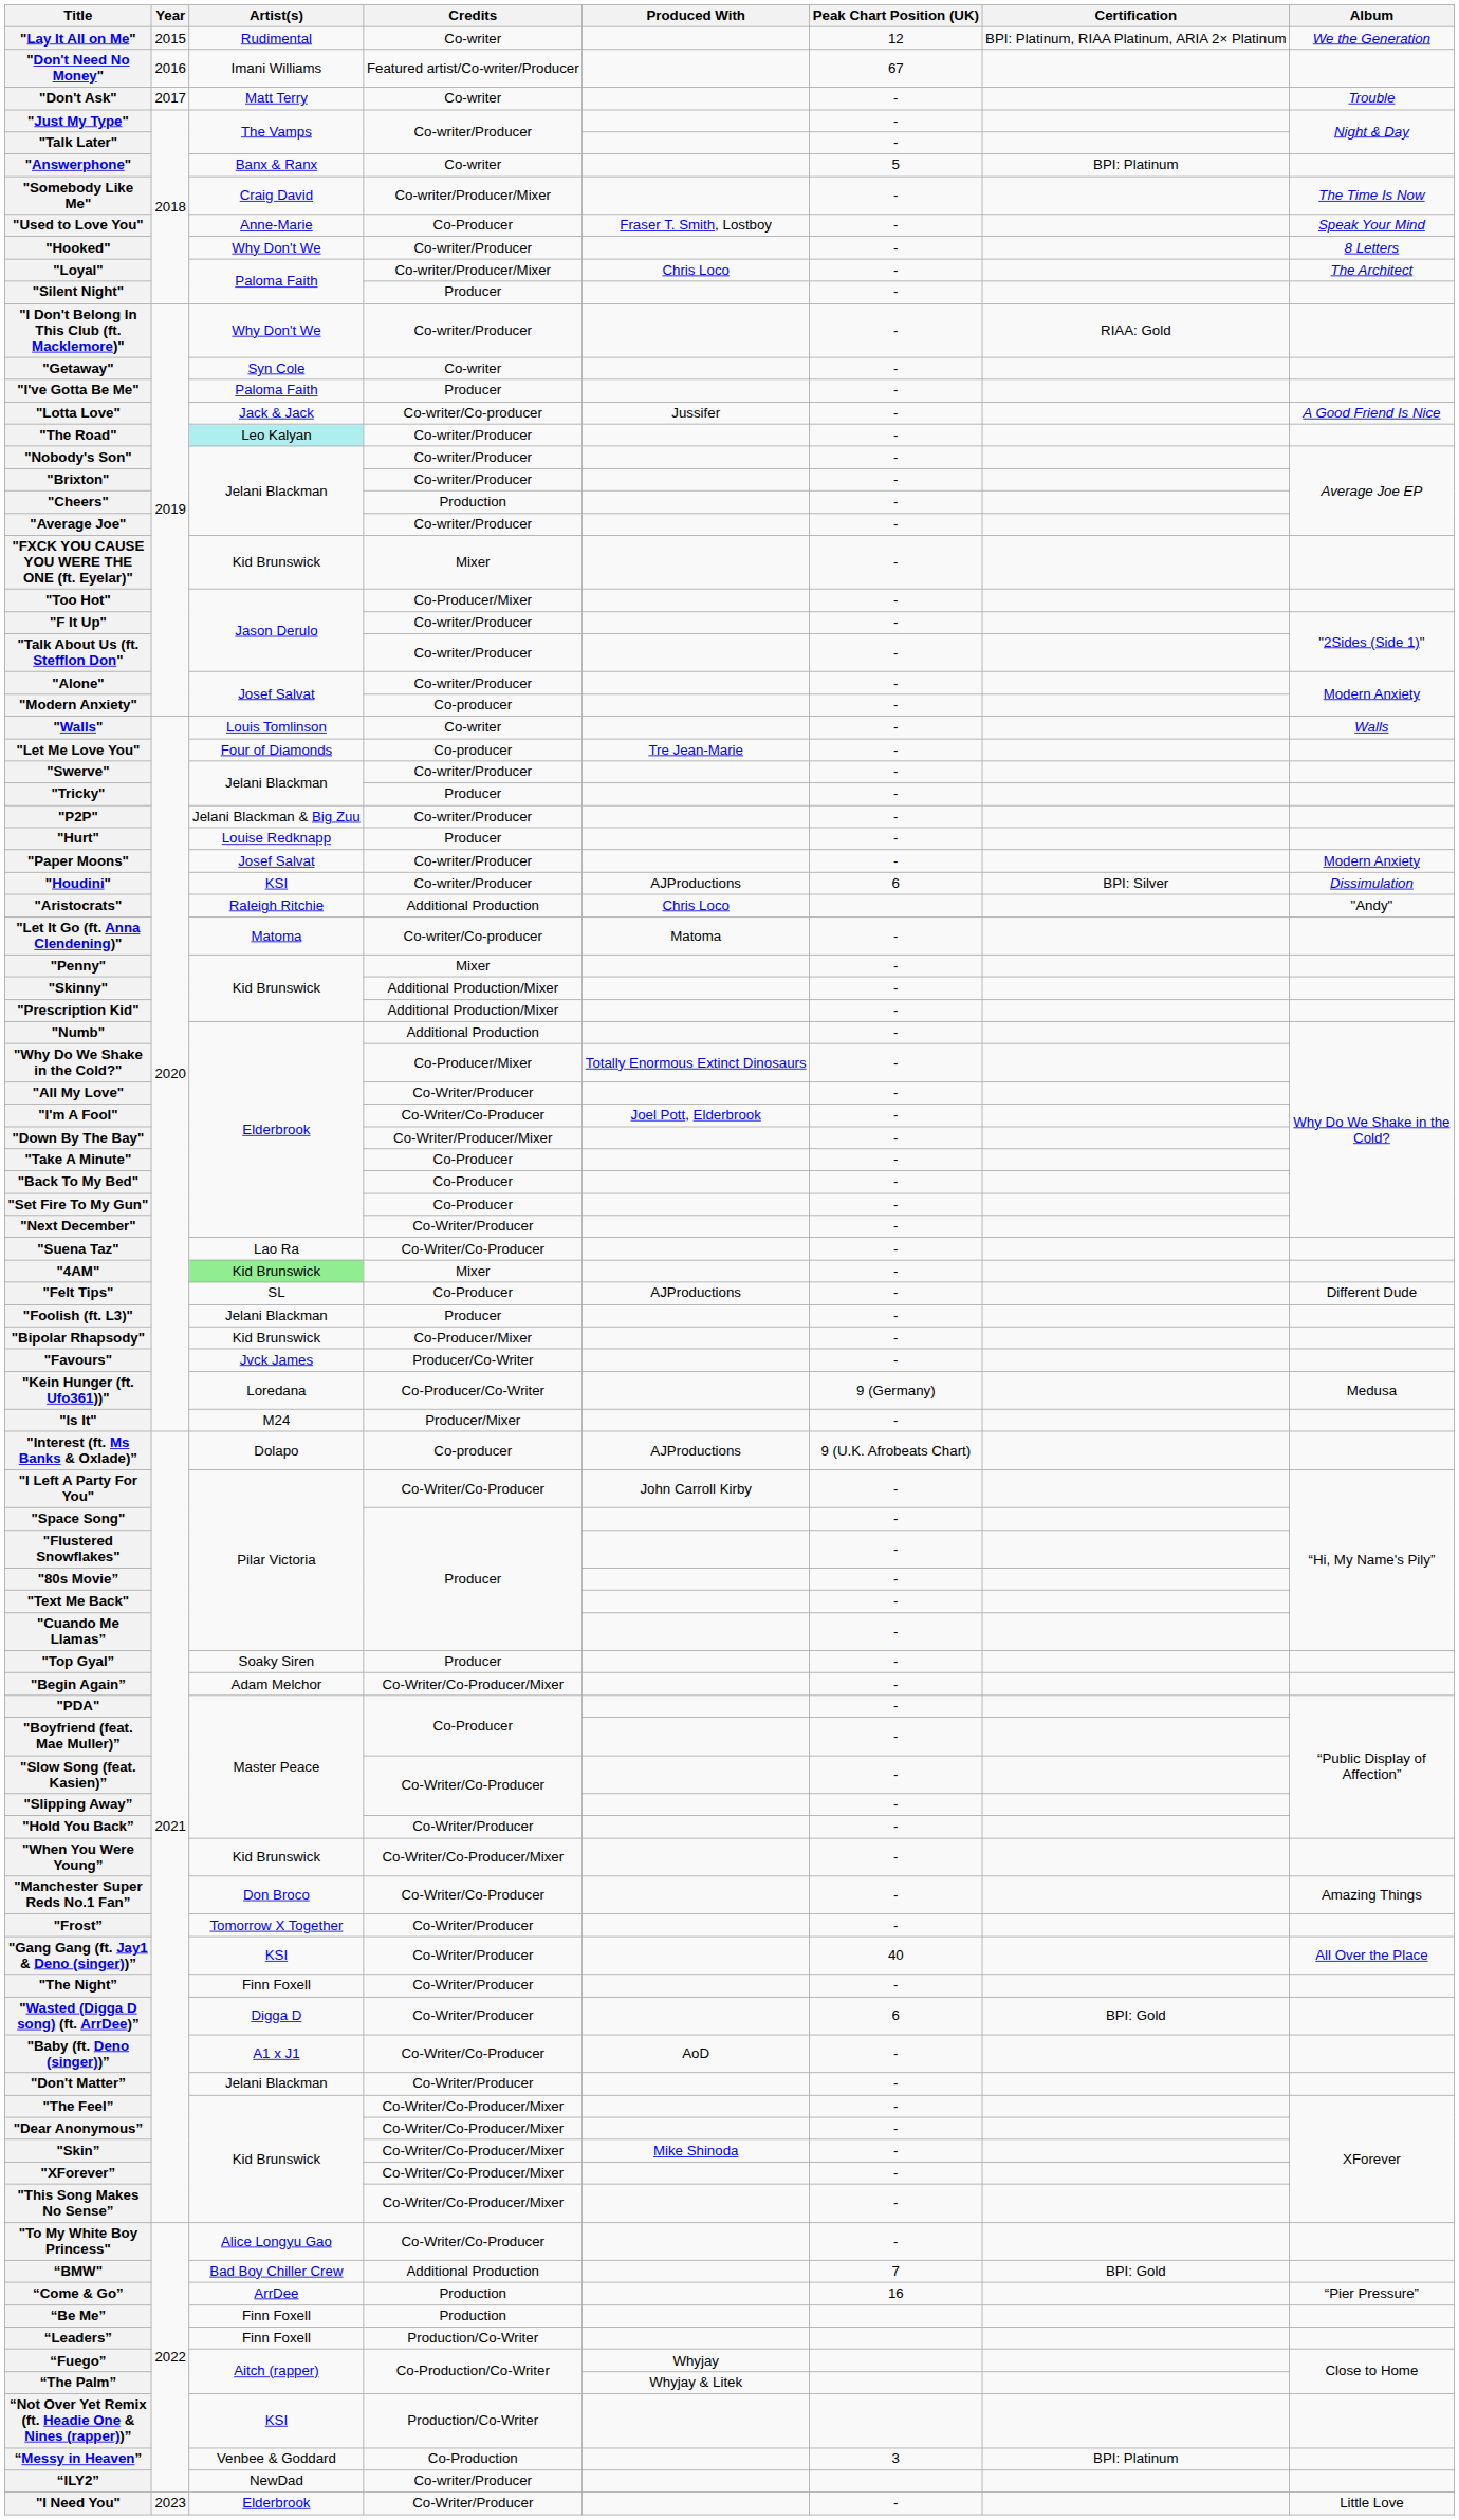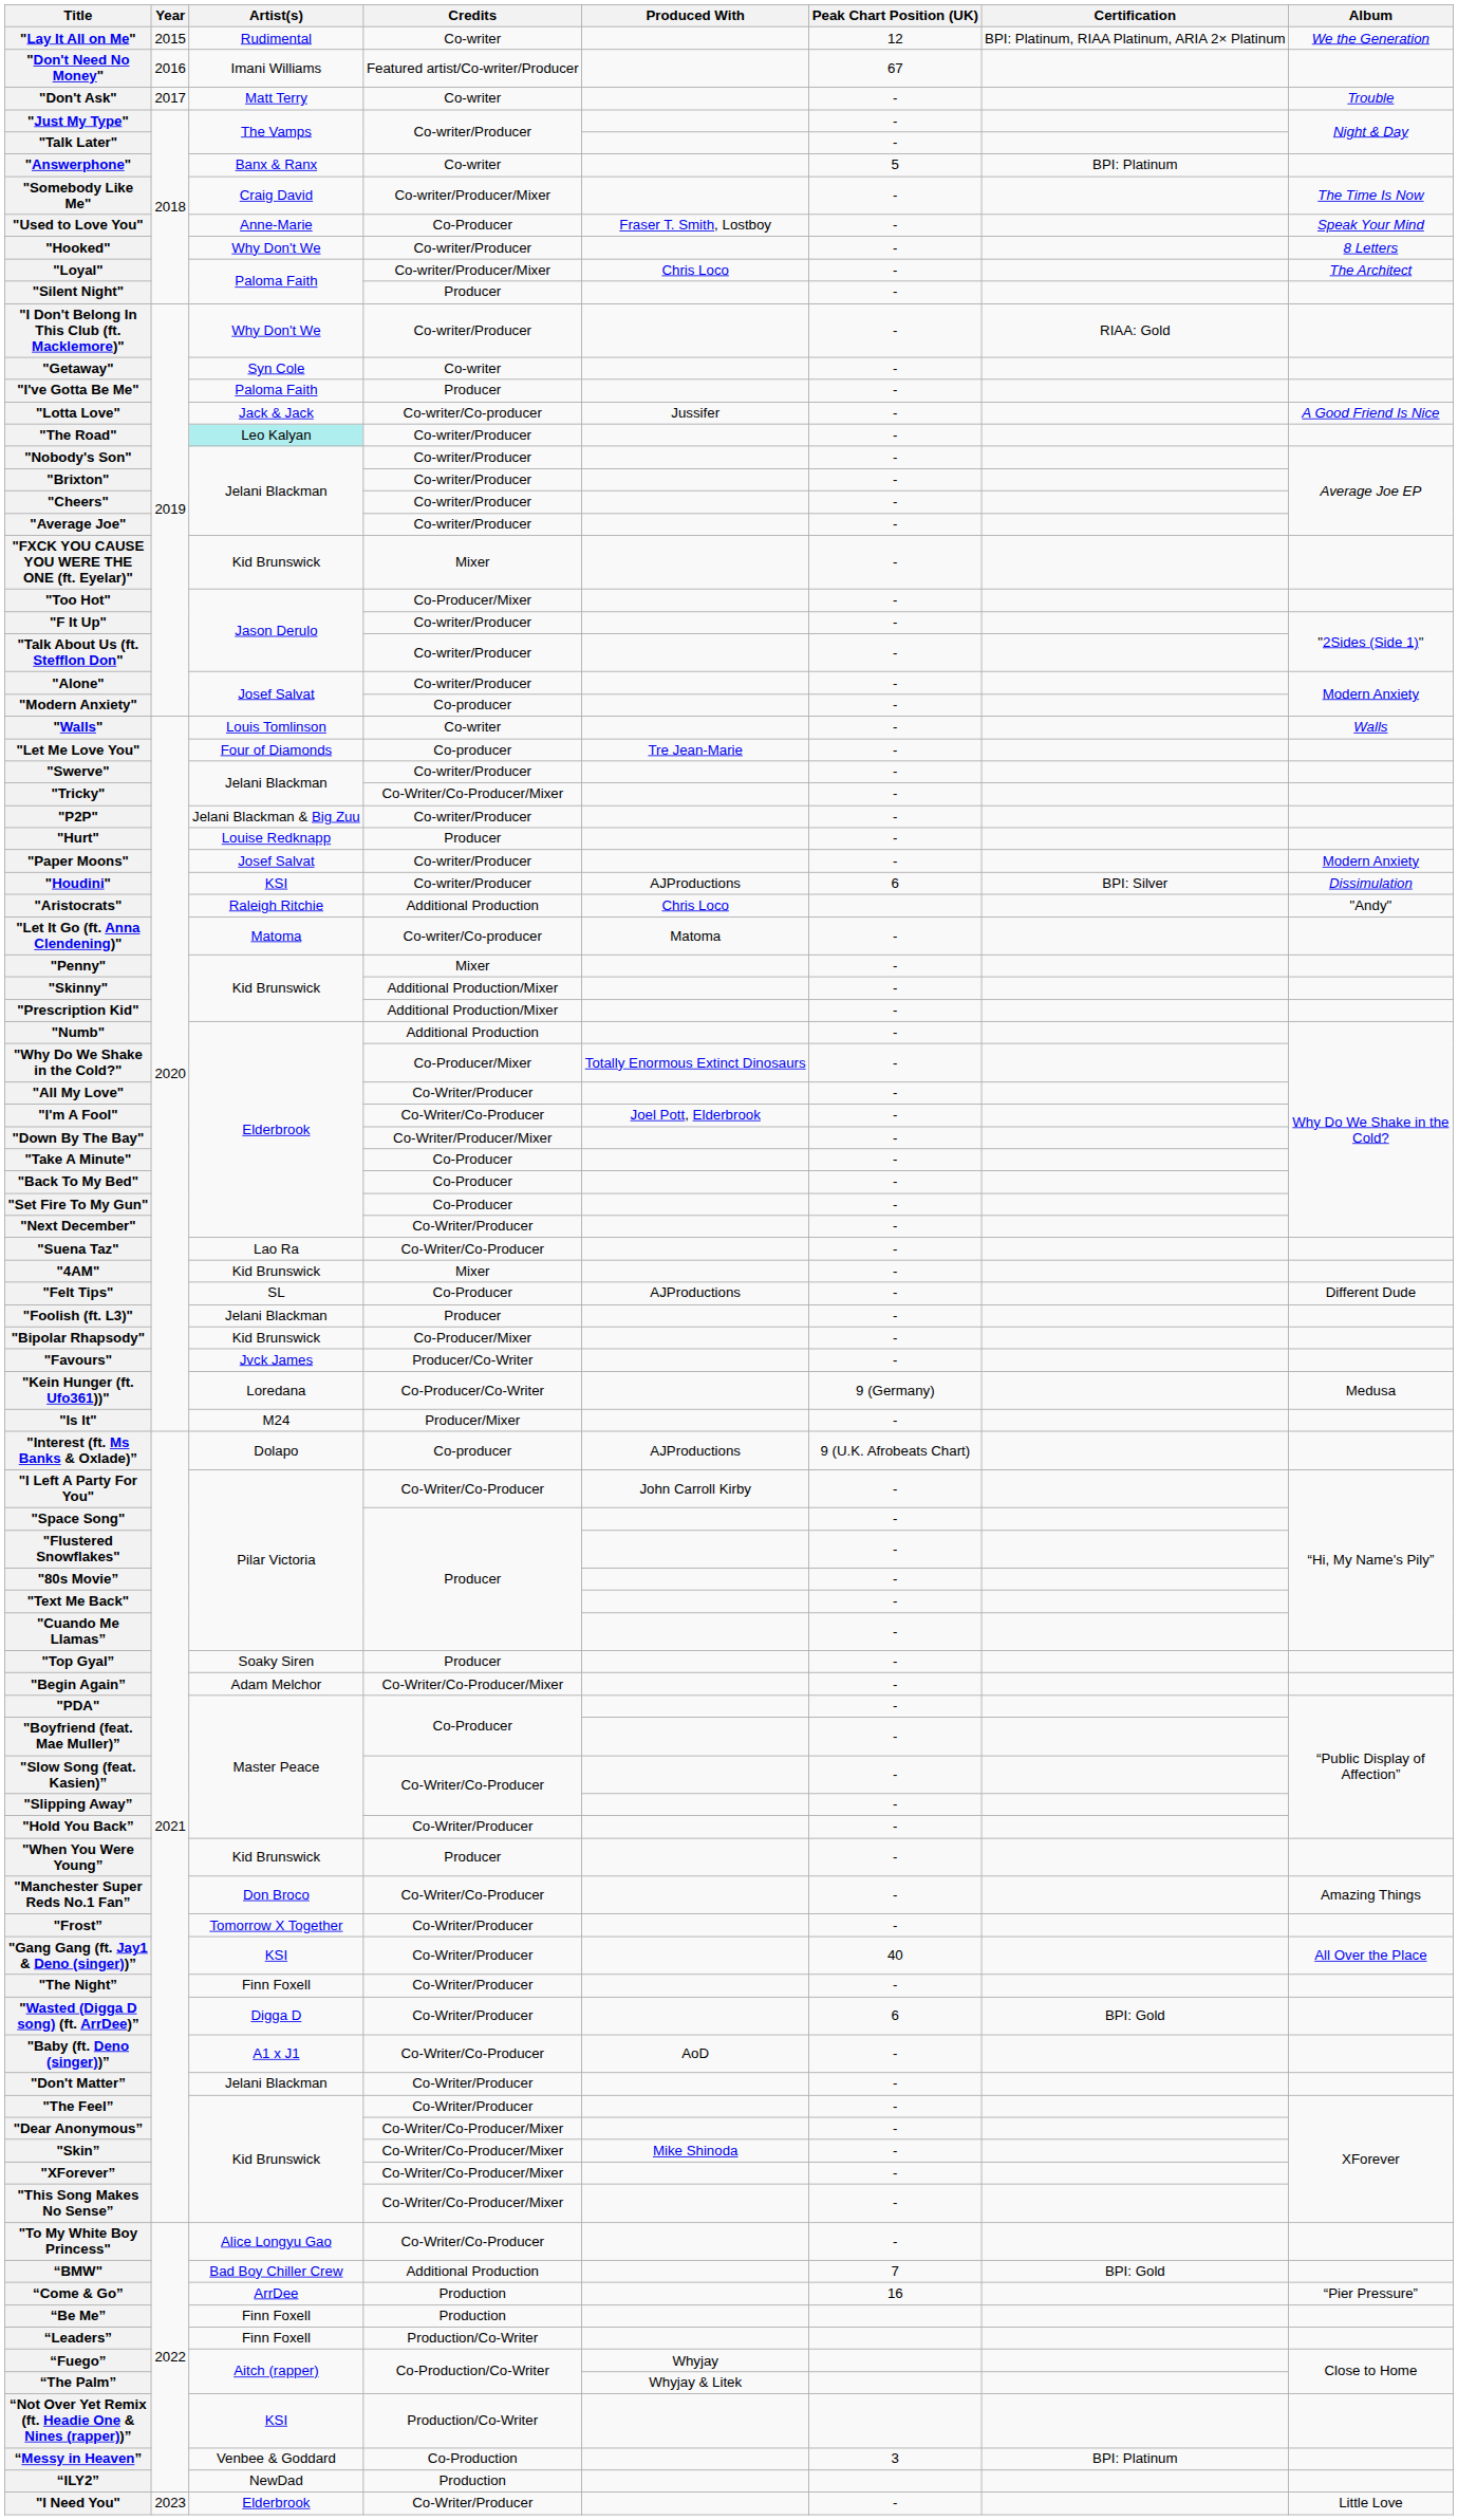"Cheers" | Credits: Production -> Co-writer/Producer
"Tricky" | Credits: Producer -> Co-Writer/Co-Producer/Mixer
"4AM" | Artist(s): lightgreen background -> no background
"When You Were Young” | Credits: Co-Writer/Co-Producer/Mixer -> Producer
"The Feel” | Credits: Co-Writer/Co-Producer/Mixer -> Co-Writer/Producer
“ILY2” | Credits: Co-writer/Producer -> Production
